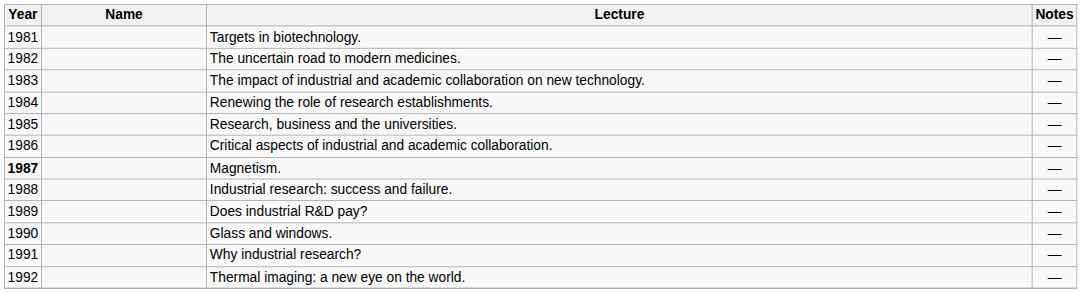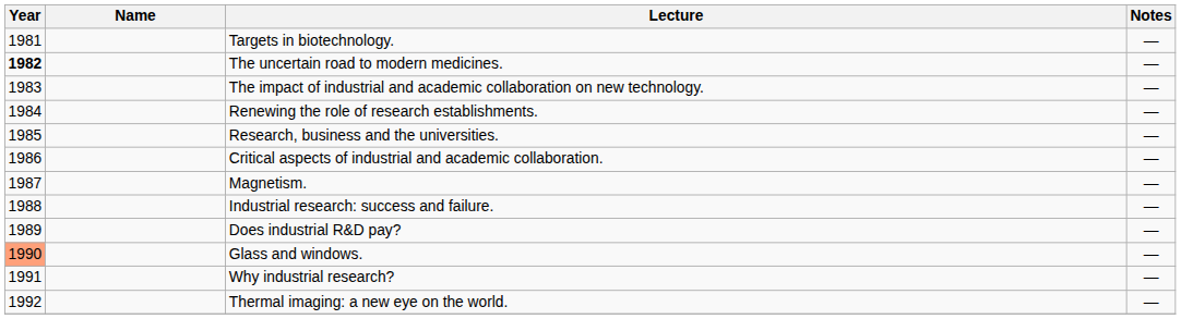The uncertain road to modern medicines. | Year: normal -> bold
Magnetism. | Year: bold -> normal
Glass and windows. | Year: no background -> lightsalmon background
